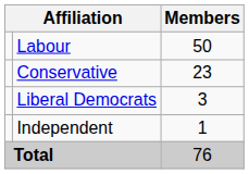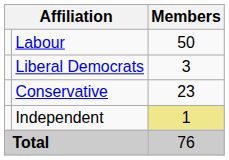rows swapped: Conservative <-> Liberal Democrats
Independent | Members: no background -> khaki background
